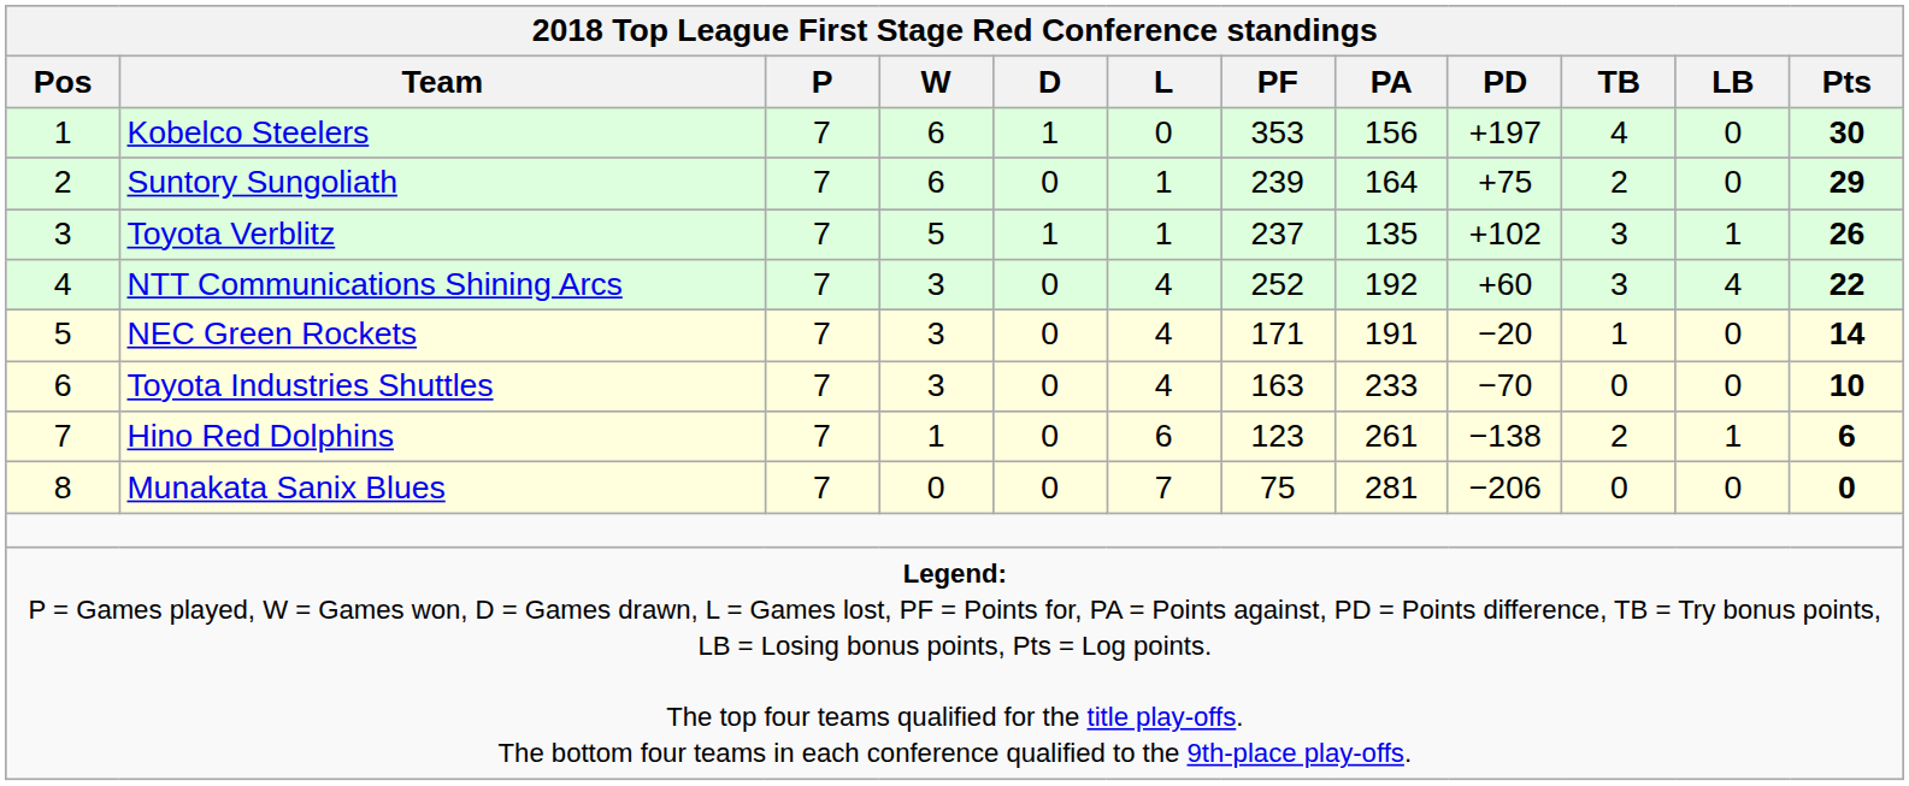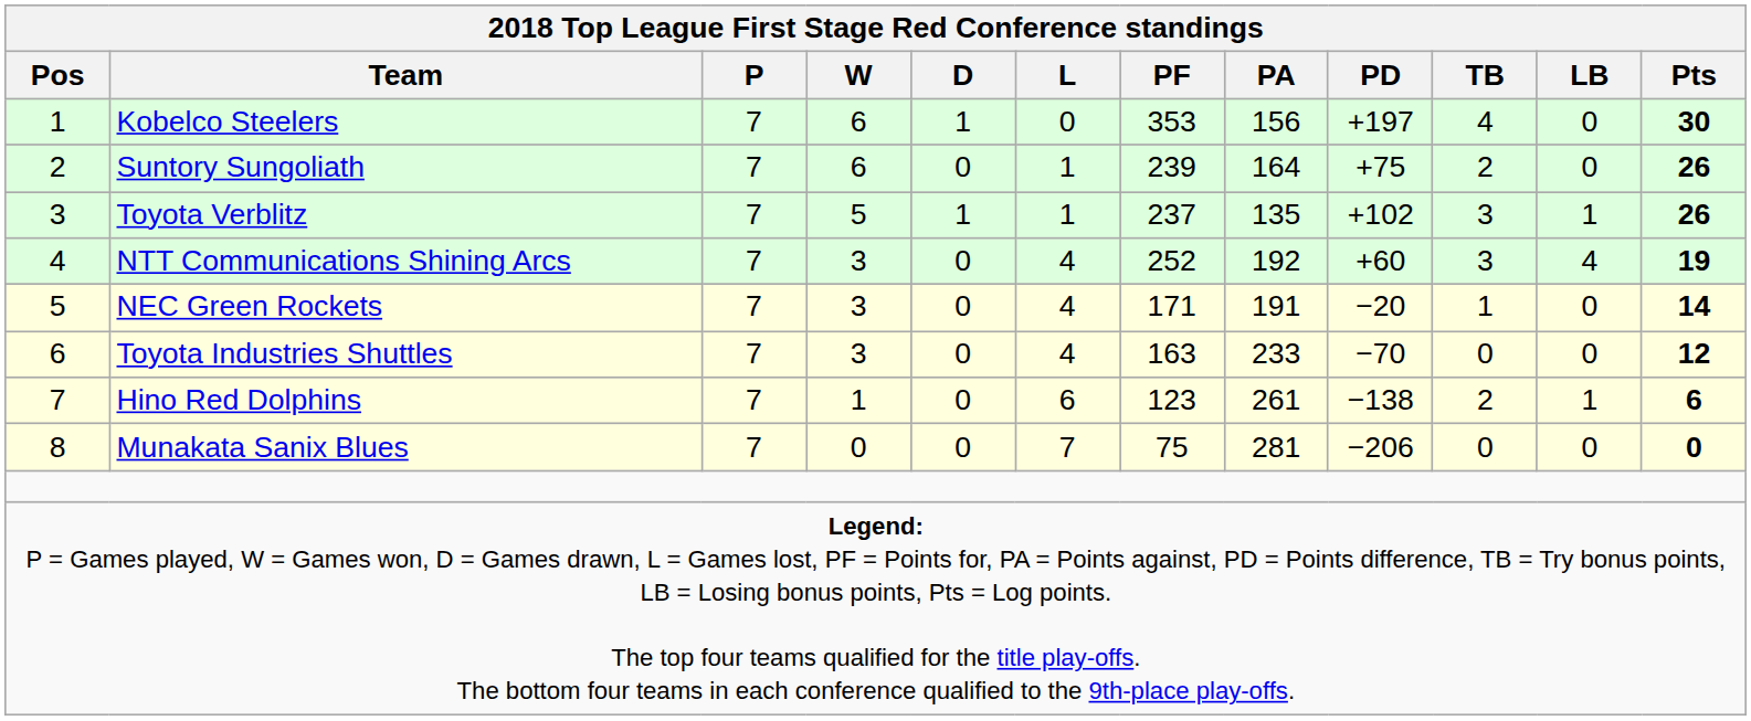Suntory Sungoliath | Pts: 29 -> 26
NTT Communications Shining Arcs | Pts: 22 -> 19
Toyota Industries Shuttles | Pts: 10 -> 12
